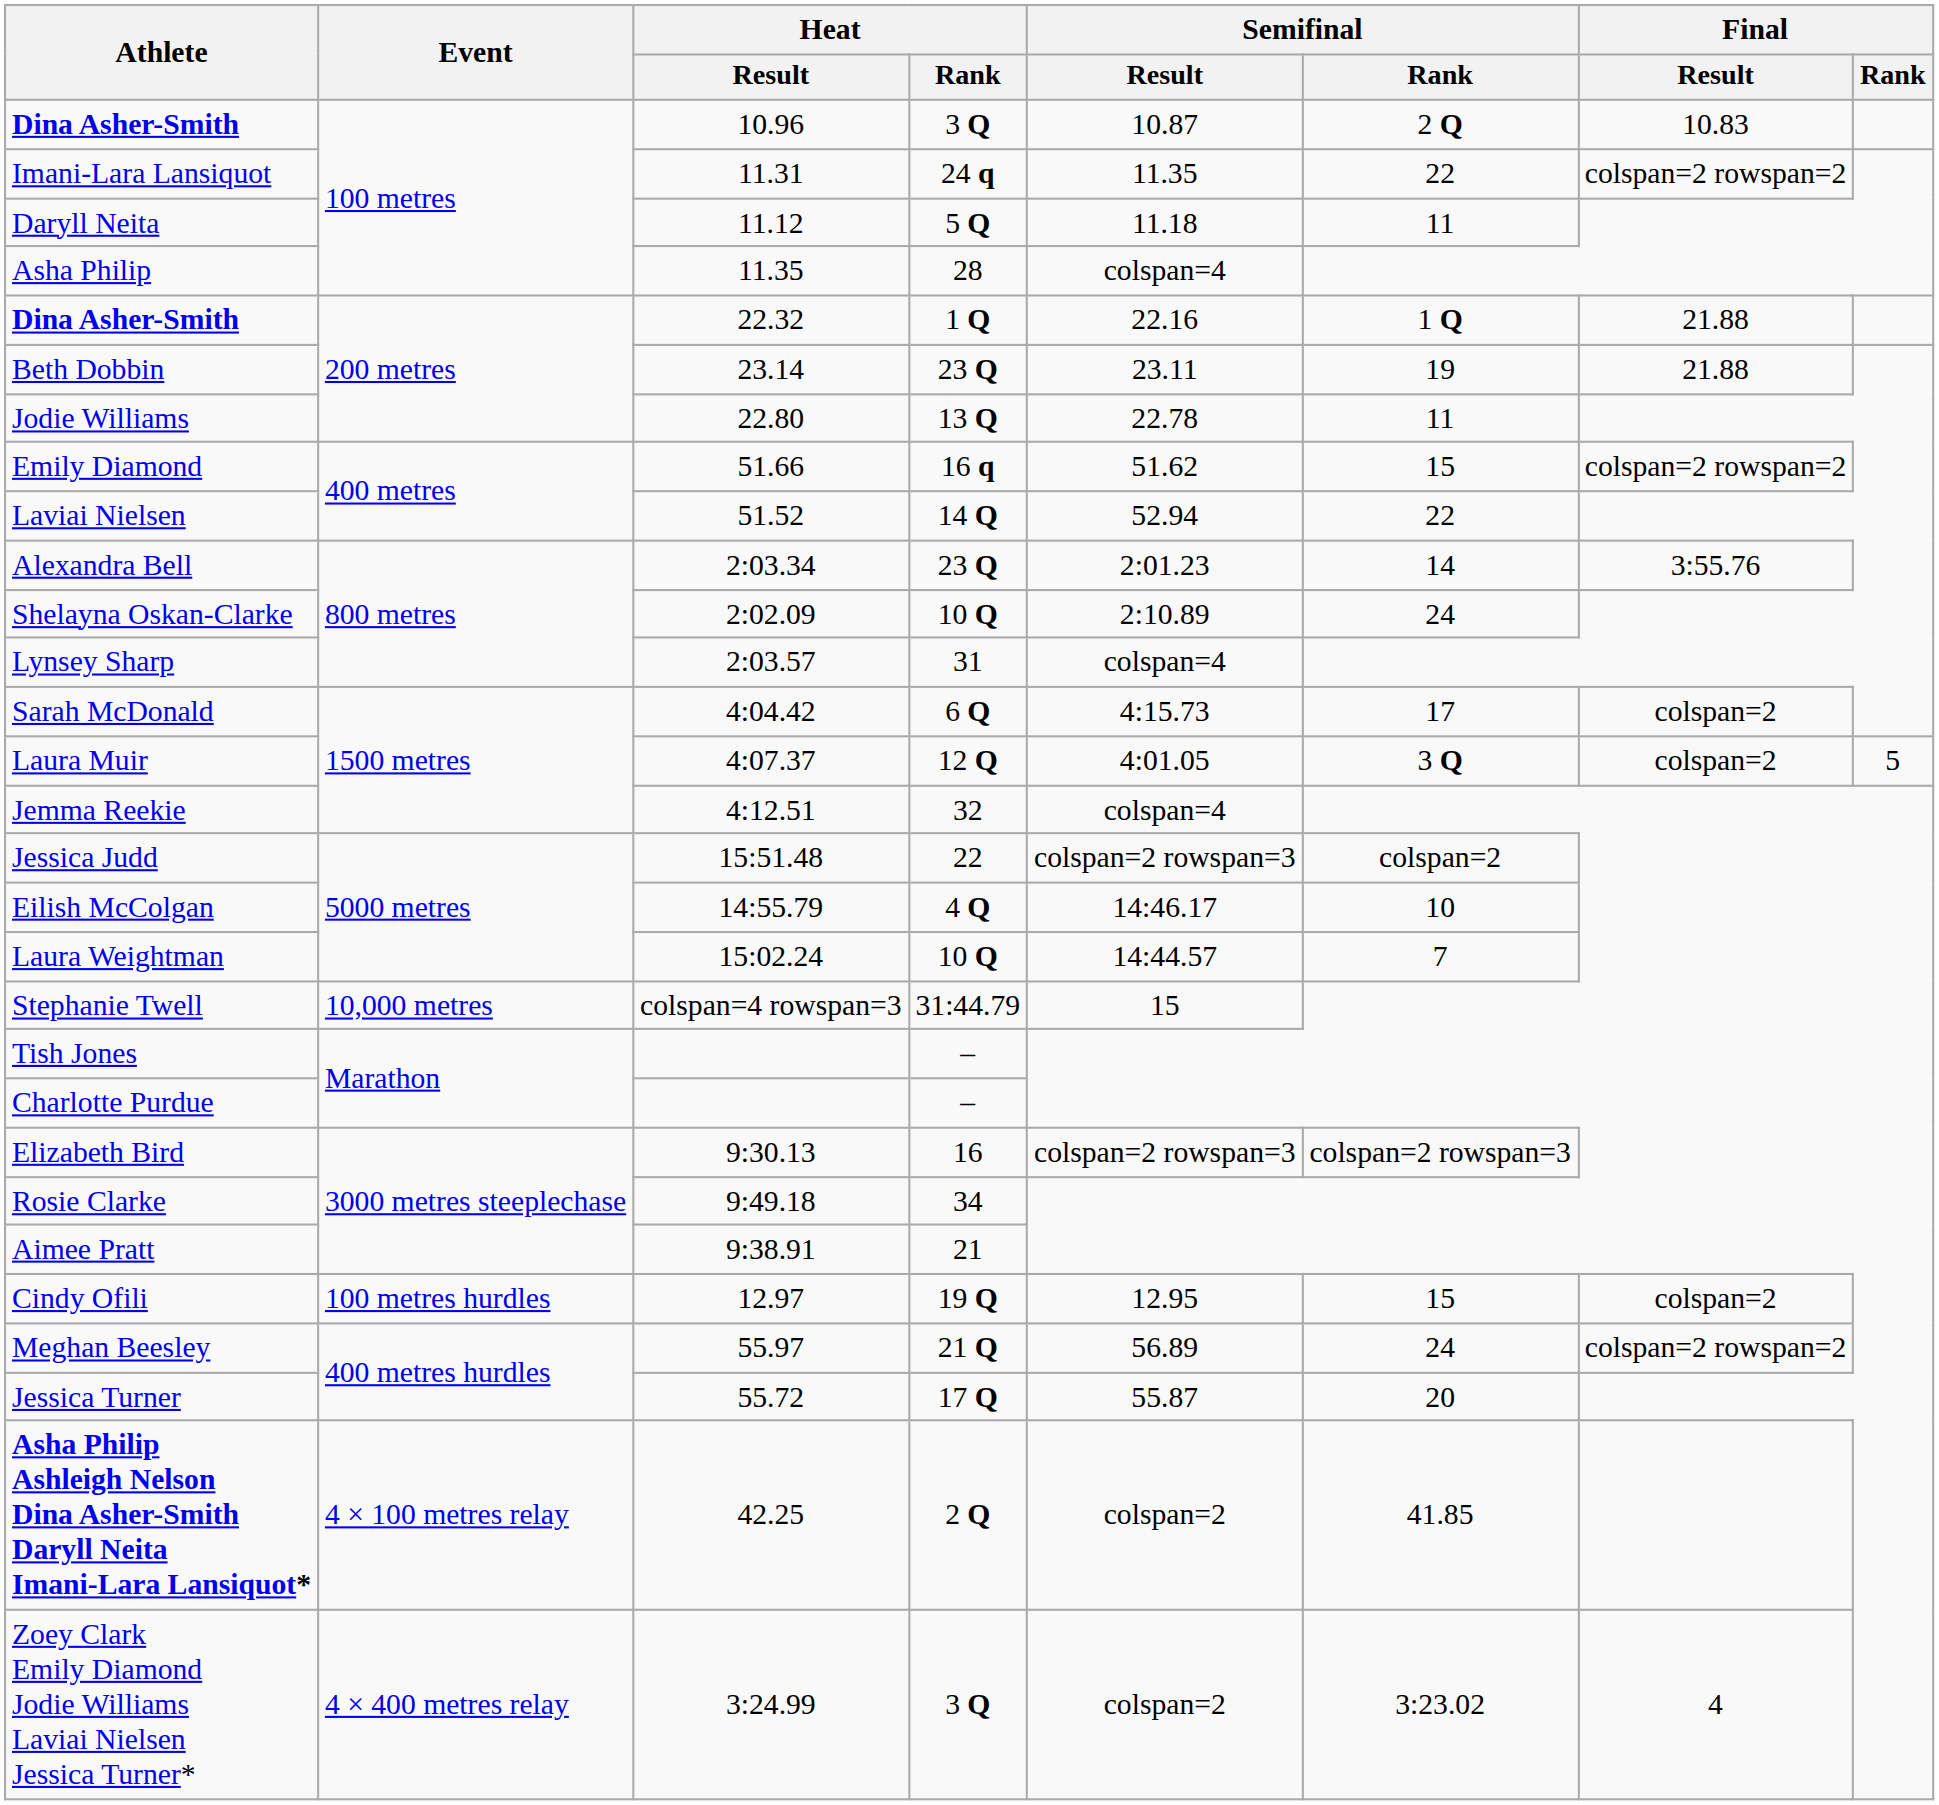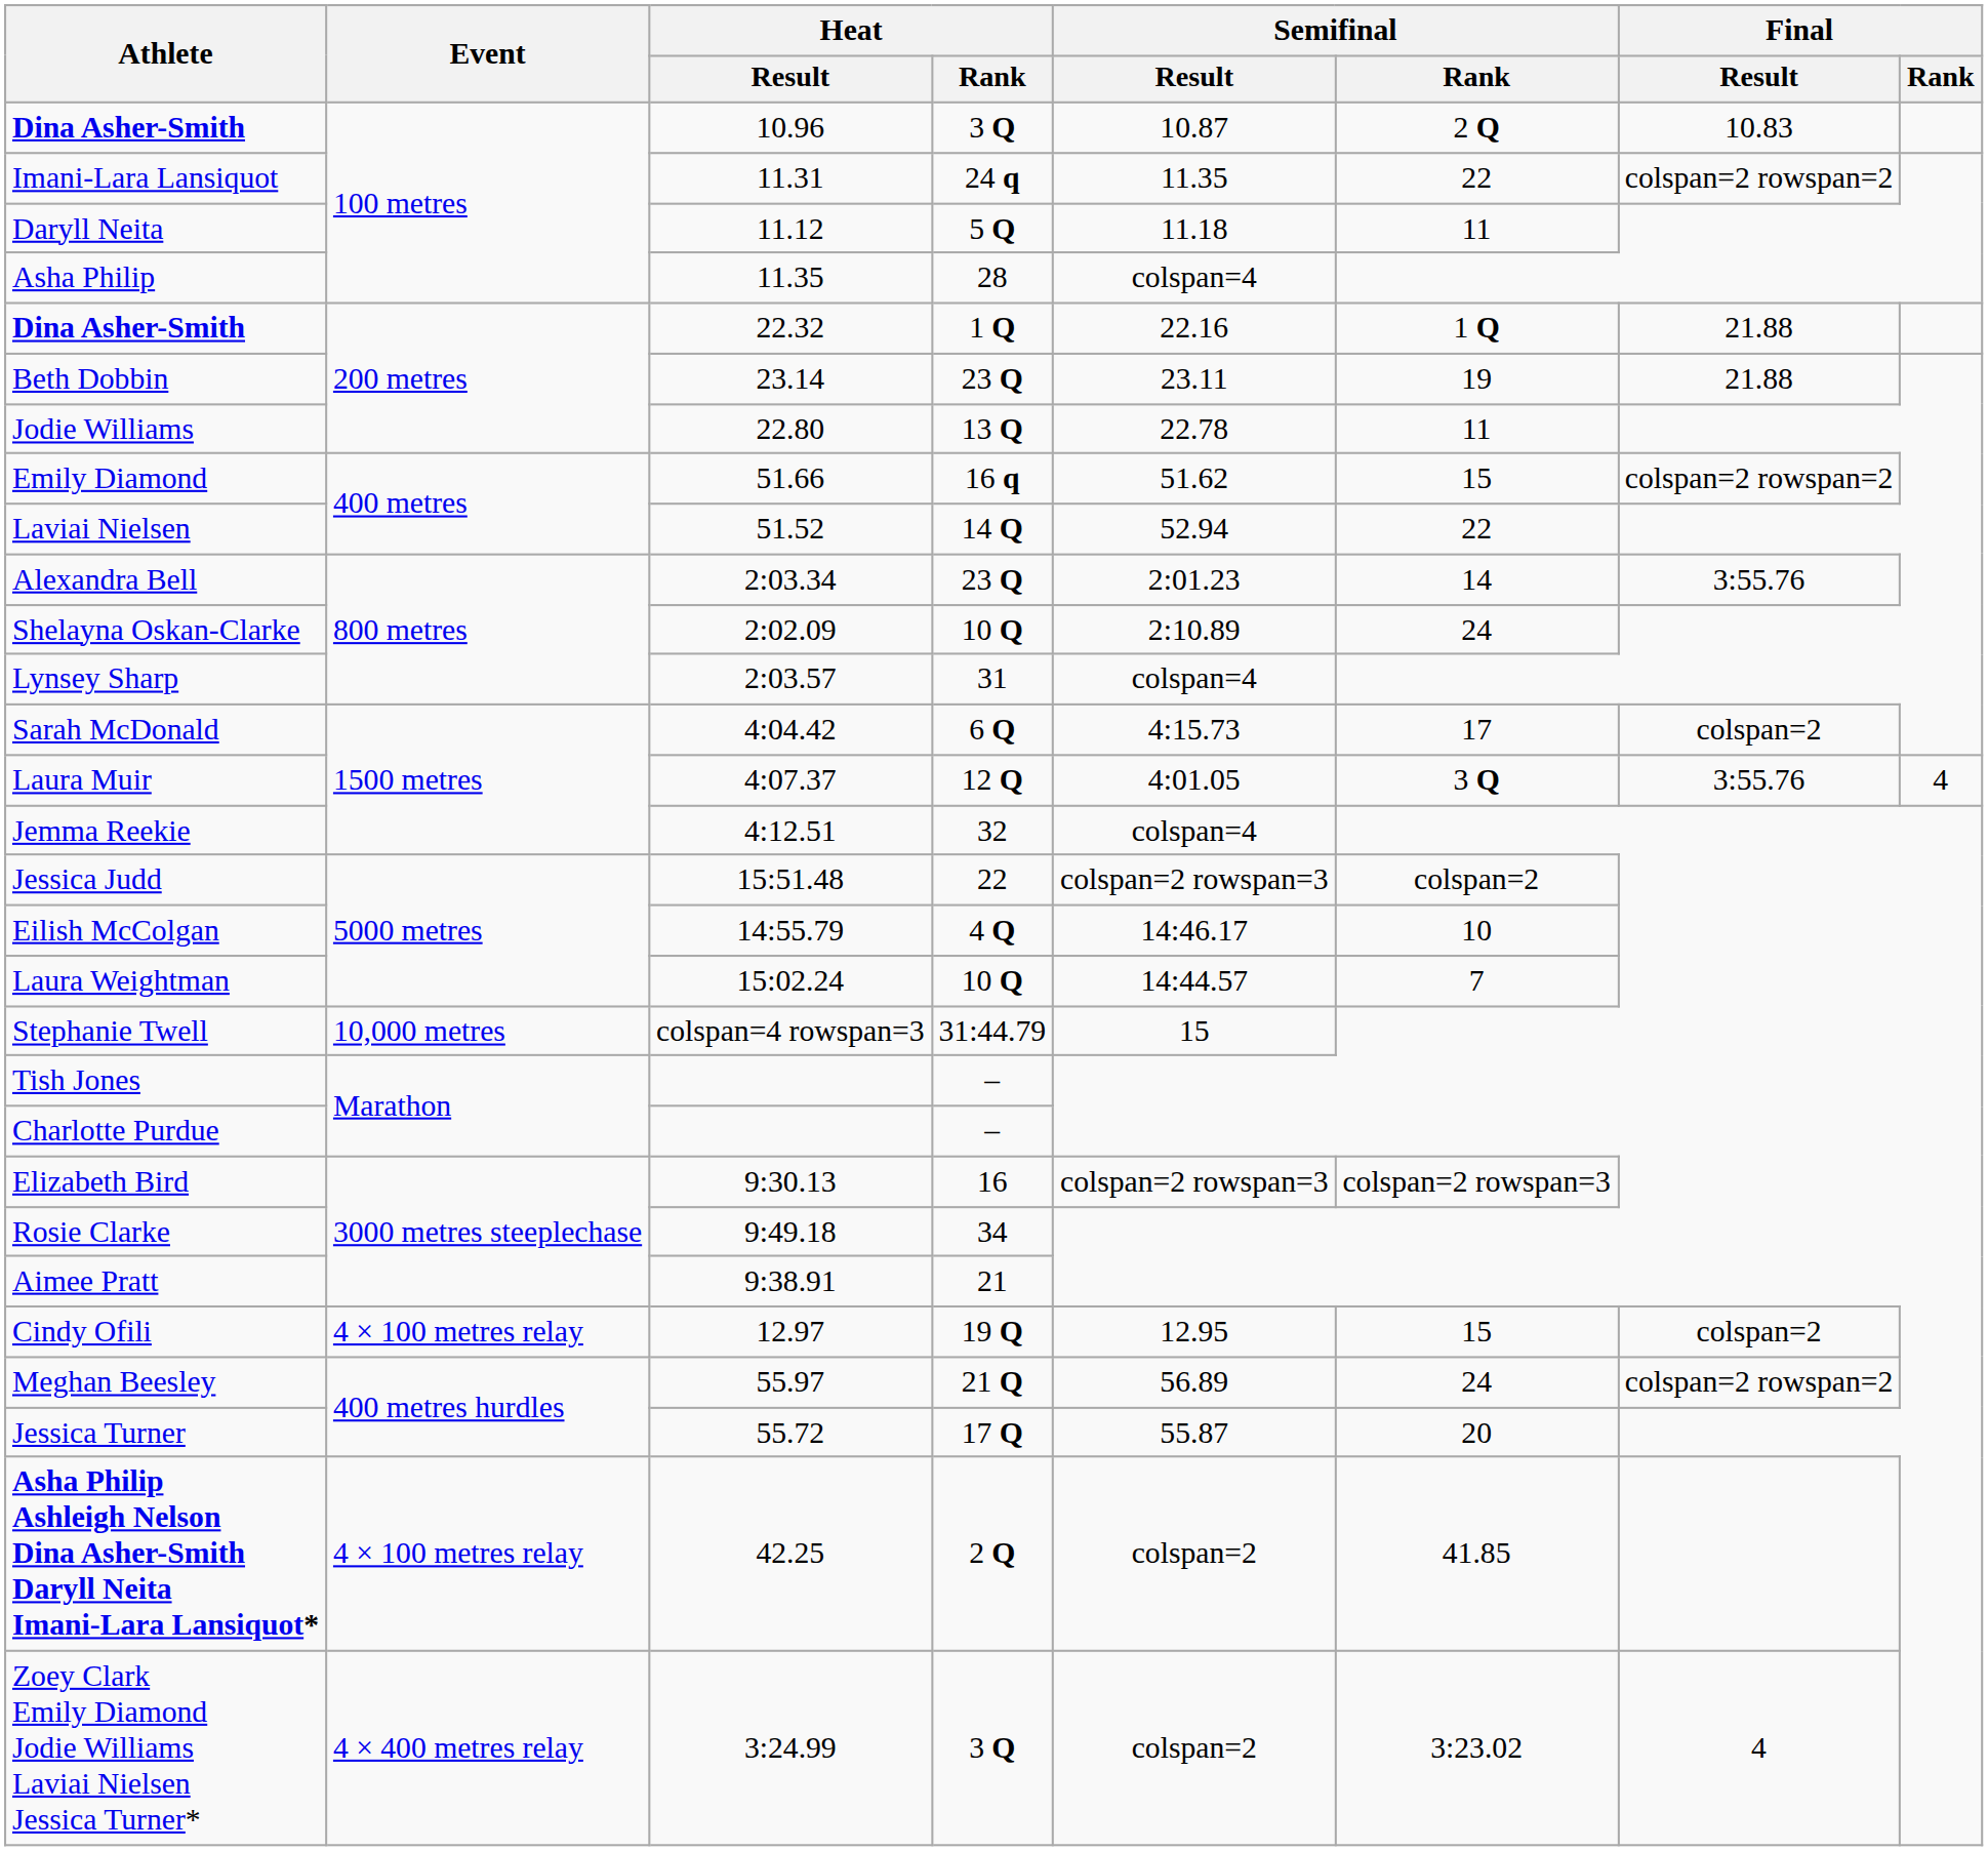Laura Muir | Final / Result: colspan=2 -> 3:55.76
Laura Muir | Final / Rank: 5 -> 4
Cindy Ofili | Event: 100 metres hurdles -> 4 × 100 metres relay
